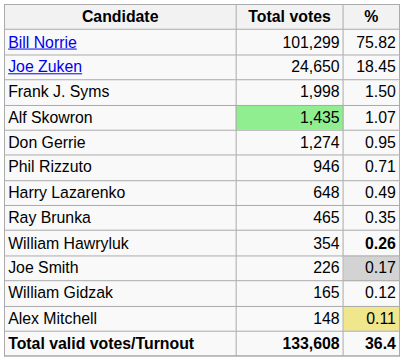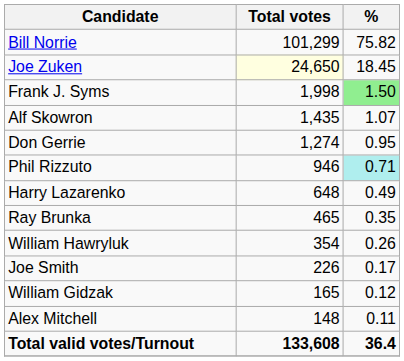Joe Zuken | Total votes: no background -> lightyellow background
Frank J. Syms | %: no background -> lightgreen background
Alf Skowron | Total votes: lightgreen background -> no background
Phil Rizzuto | %: no background -> paleturquoise background
William Hawryluk | %: bold -> normal
Joe Smith | %: lightgrey background -> no background
Alex Mitchell | %: khaki background -> no background
